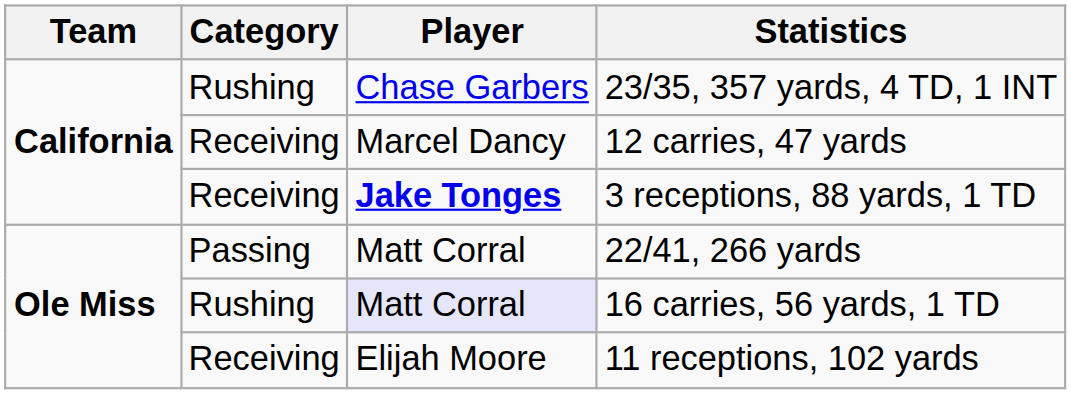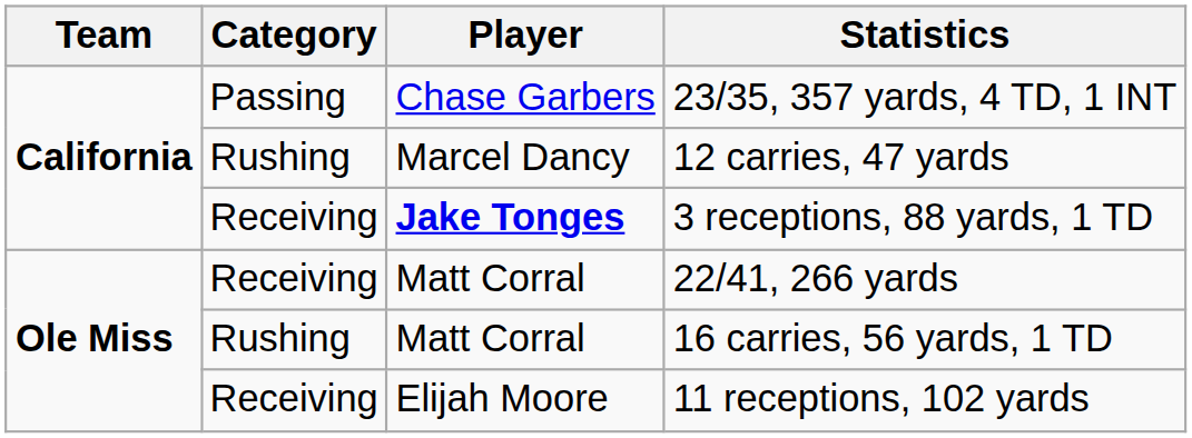23/35, 357 yards, 4 TD, 1 INT | Category: Rushing -> Passing
12 carries, 47 yards | Category: Receiving -> Rushing
22/41, 266 yards | Category: Passing -> Receiving
16 carries, 56 yards, 1 TD | Player: lavender background -> no background
